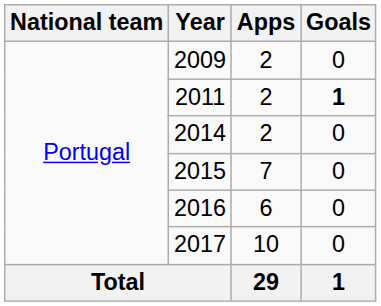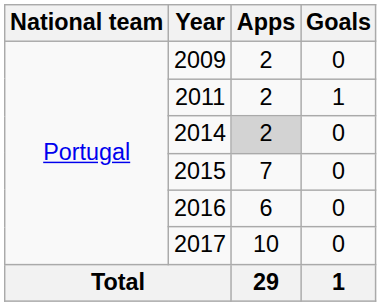2011 | Goals: bold -> normal
2014 | Apps: no background -> lightgrey background
